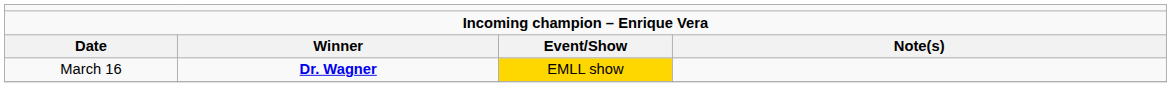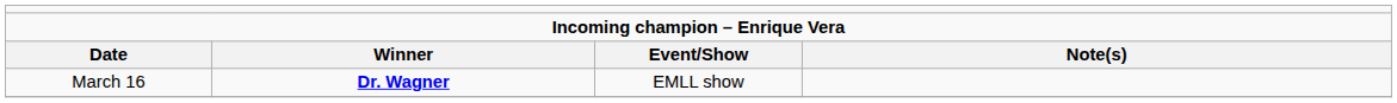March 16 | column 3: gold background -> no background
